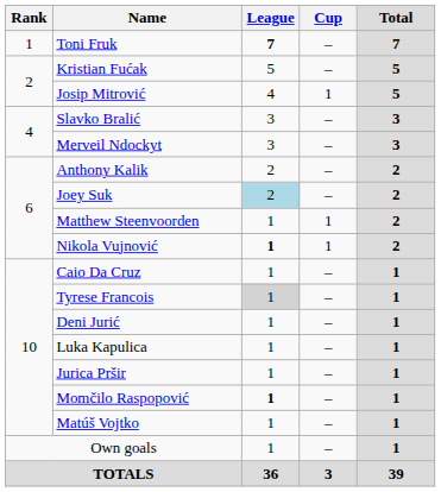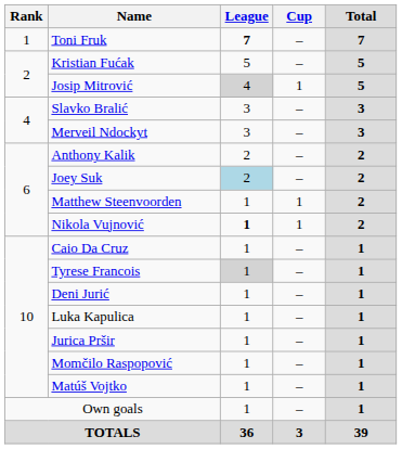Josip Mitrović | League: no background -> lightgrey background
Momčilo Raspopović | League: bold -> normal
